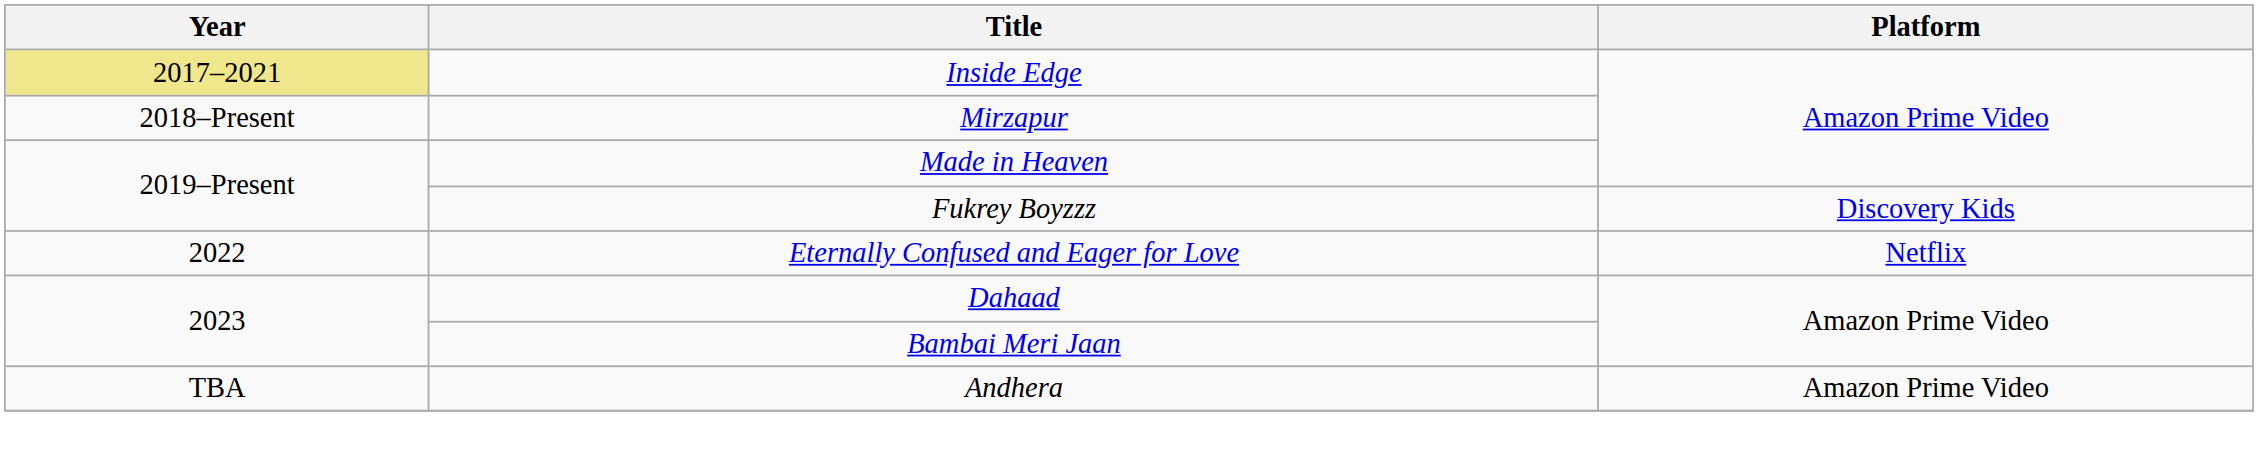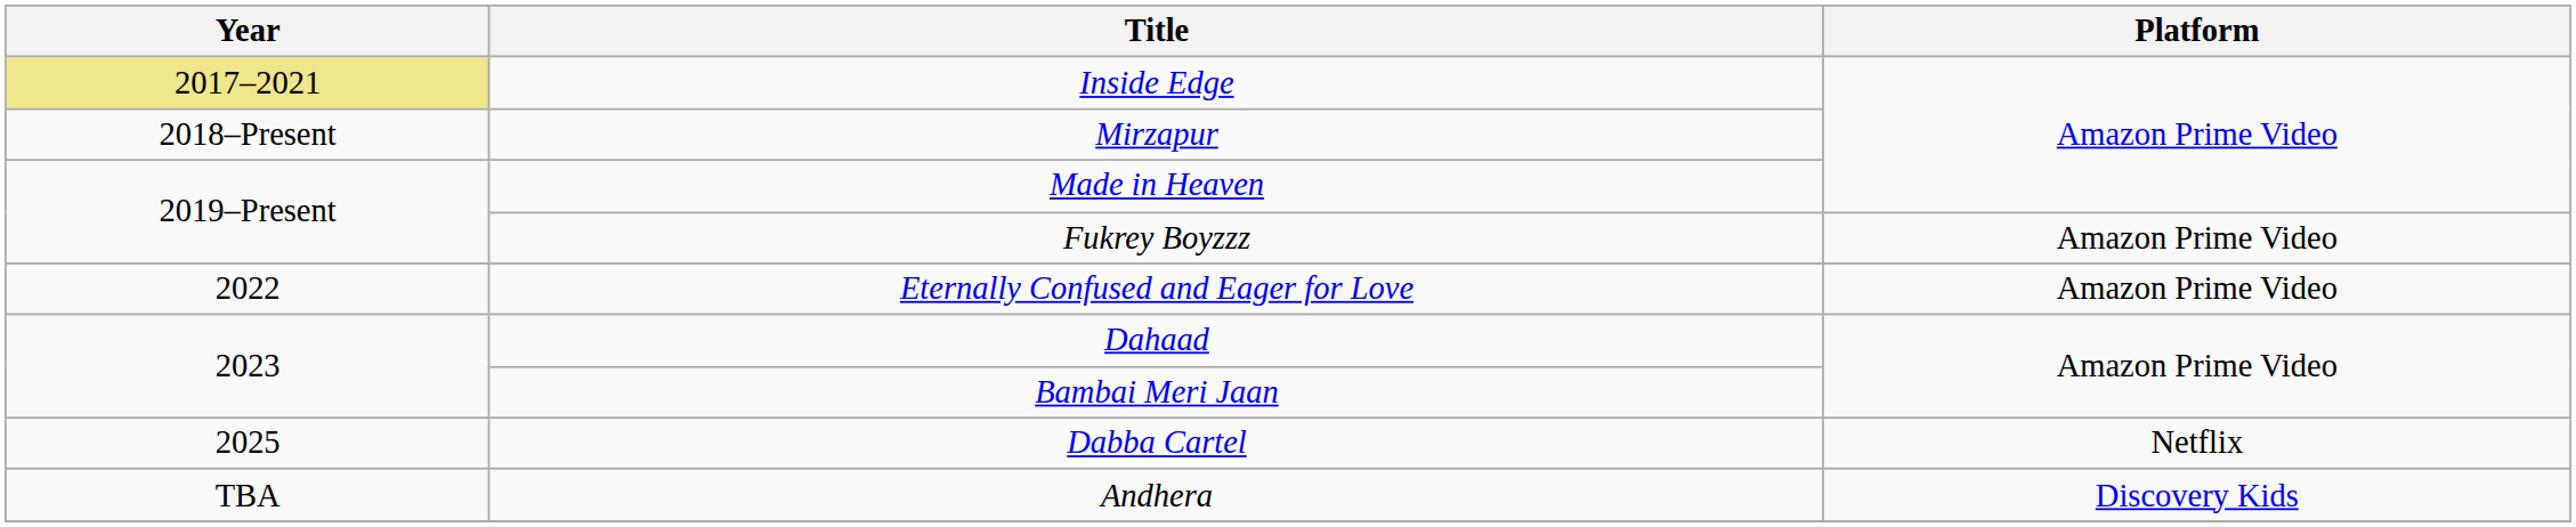Fukrey Boyzzz | Platform: Discovery Kids -> Amazon Prime Video
Eternally Confused and Eager for Love | Platform: Netflix -> Amazon Prime Video
+ row: 2025 | Dabba Cartel | Netflix
Andhera | Platform: Amazon Prime Video -> Discovery Kids
